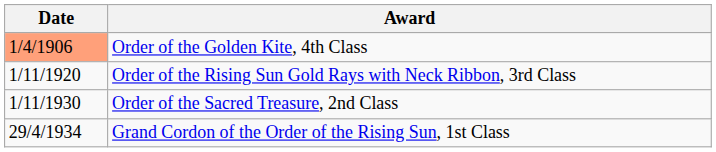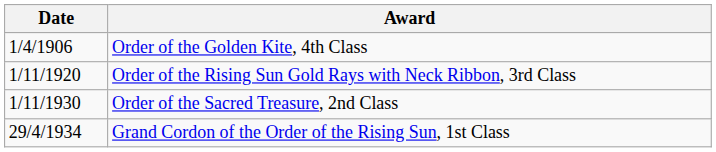Order of the Golden Kite, 4th Class | Date: lightsalmon background -> no background
